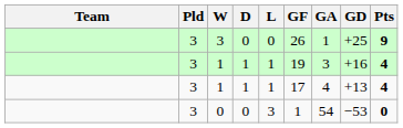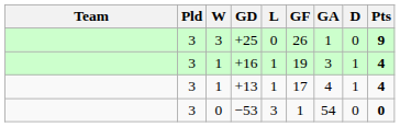columns swapped: D <-> GD
